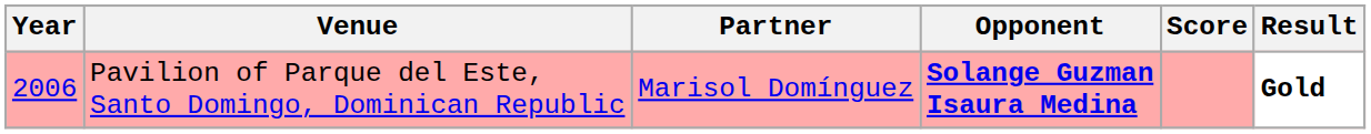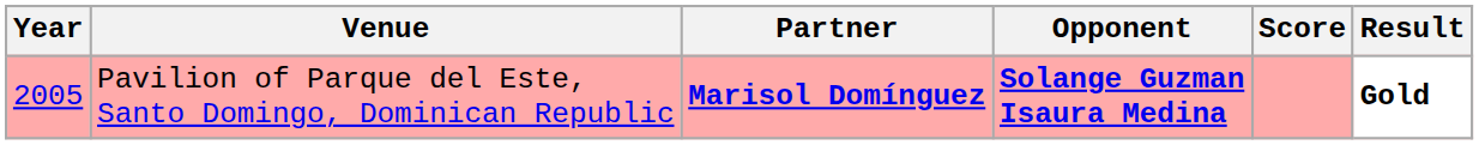row 2 | Year: 2006 -> 2005
row 2 | Partner: normal -> bold
